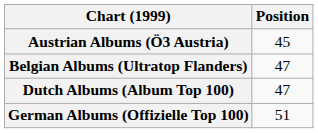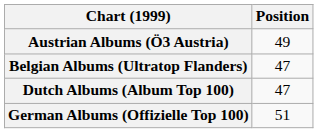Austrian Albums (Ö3 Austria) | Position: 45 -> 49
